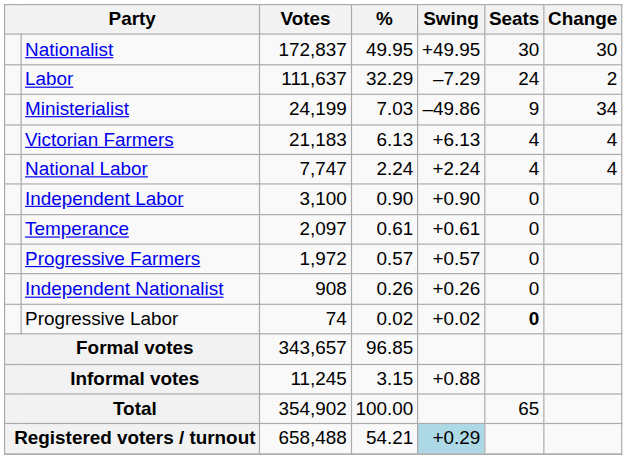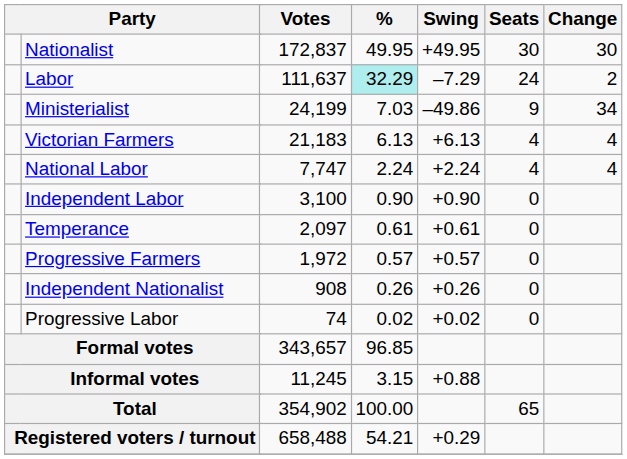Labor | %: no background -> paleturquoise background
Progressive Labor | Seats: bold -> normal
Registered voters / turnout | Swing: lightblue background -> no background
